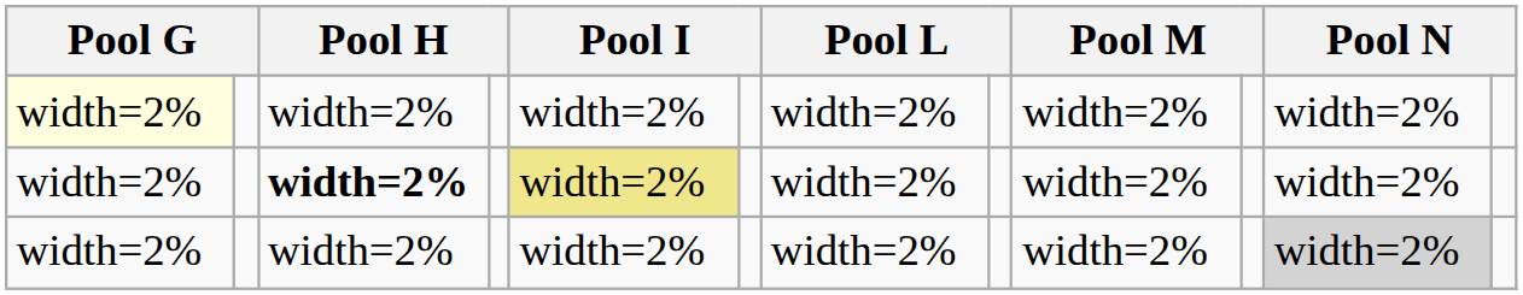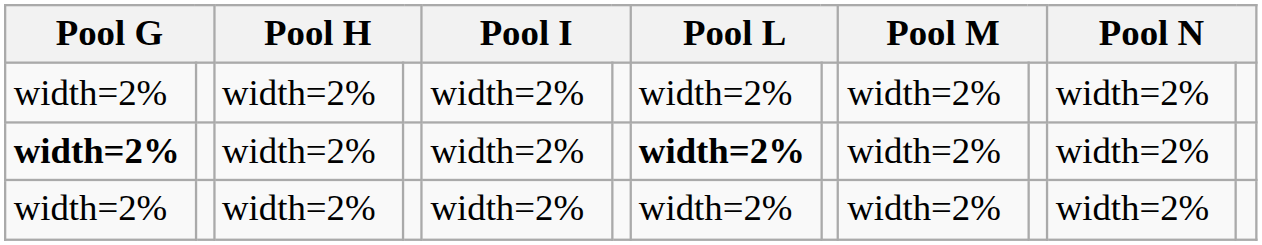row 2 | column 1: lightyellow background -> no background
row 3 | column 1: normal -> bold
row 3 | column 3: bold -> normal
row 3 | column 5: khaki background -> no background
row 3 | column 7: normal -> bold
row 4 | column 11: lightgrey background -> no background
